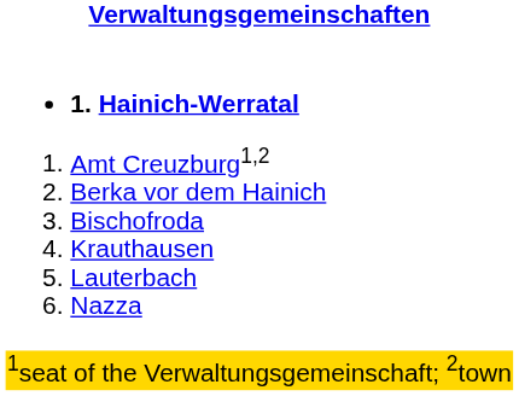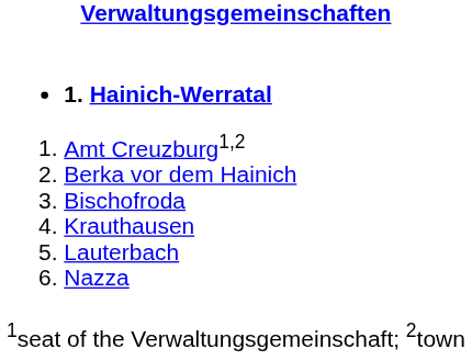row 3 | column 1: gold background -> no background
